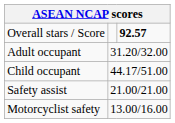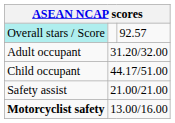Overall stars / Score | column 1: no background -> paleturquoise background
Overall stars / Score | column 3: bold -> normal
Motorcyclist safety | column 1: normal -> bold
